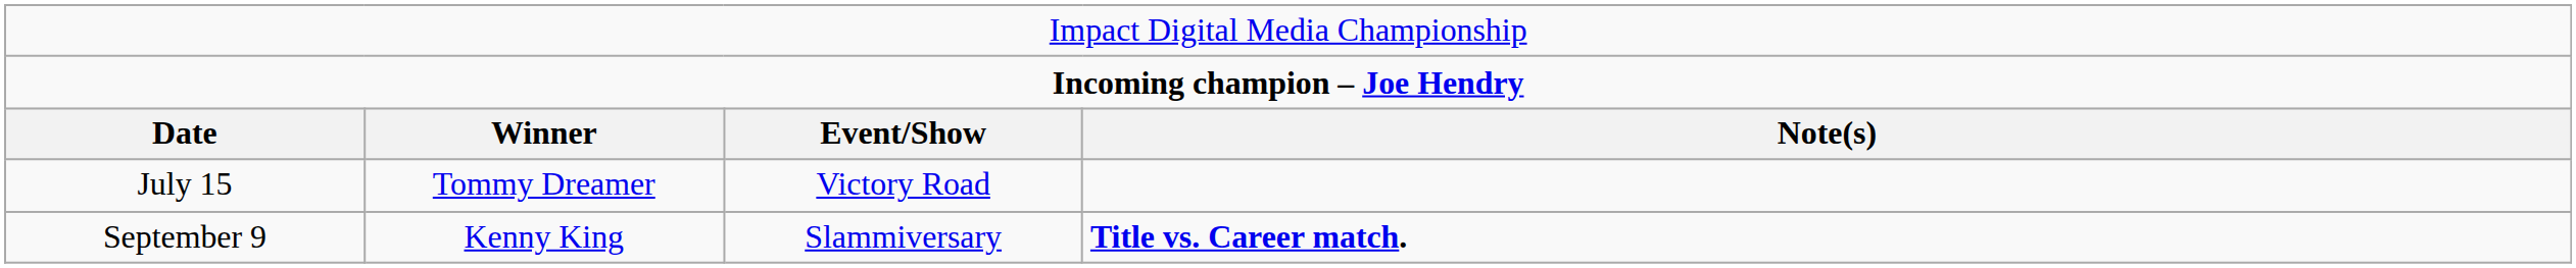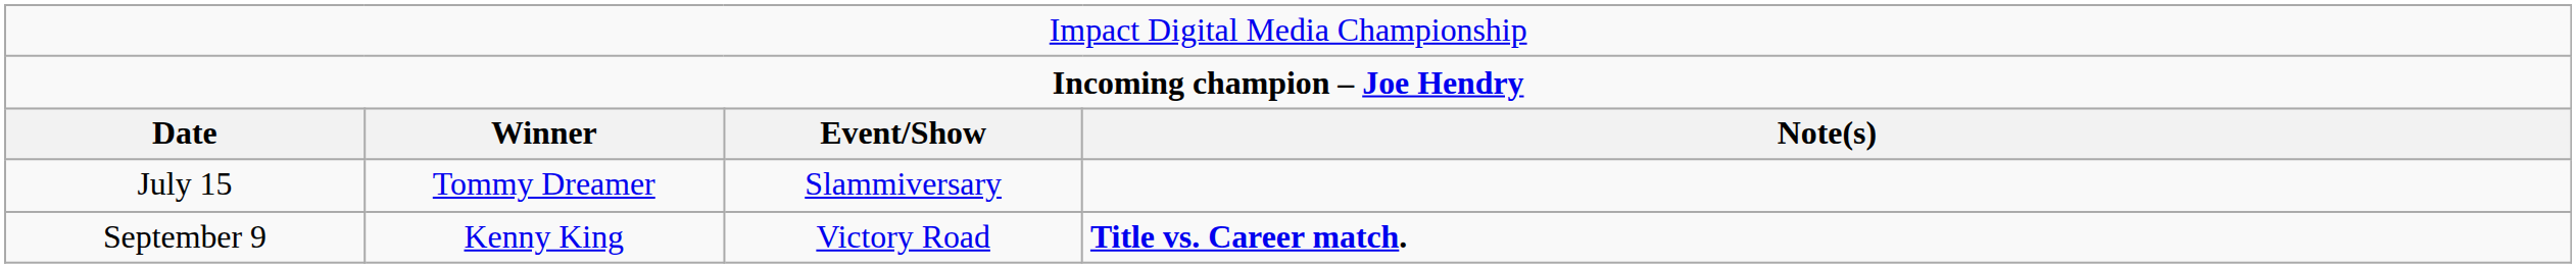July 15 | column 3: Victory Road -> Slammiversary
September 9 | column 3: Slammiversary -> Victory Road
